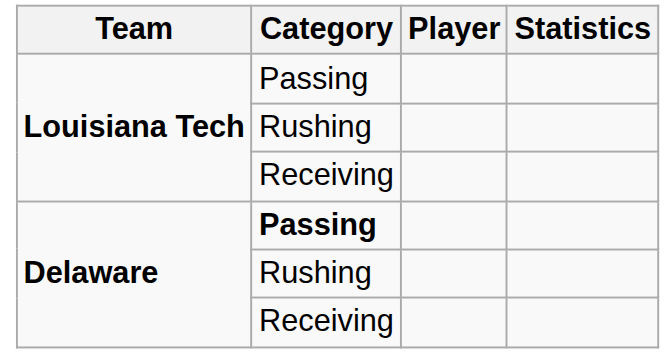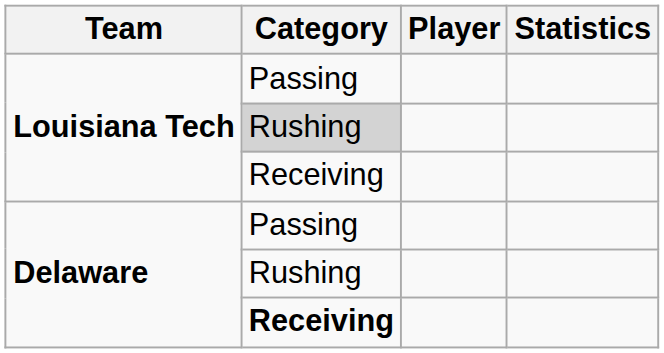Louisiana Tech / Rushing | Category: no background -> lightgrey background
Delaware / Passing | Category: bold -> normal
Delaware / Receiving | Category: normal -> bold
